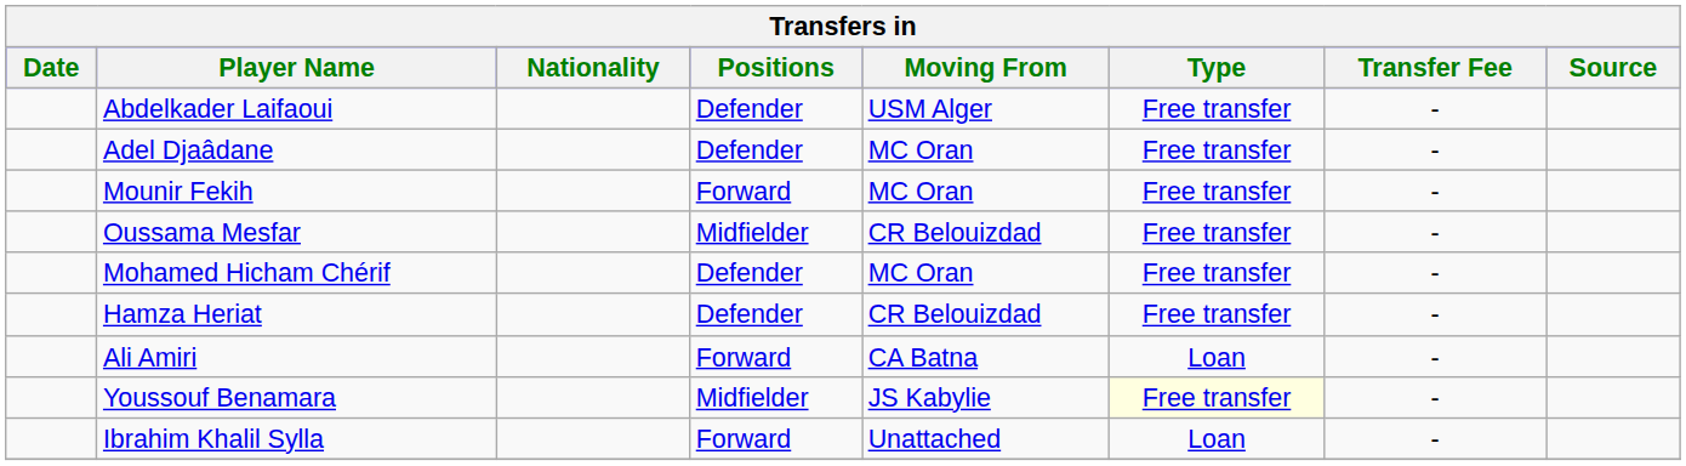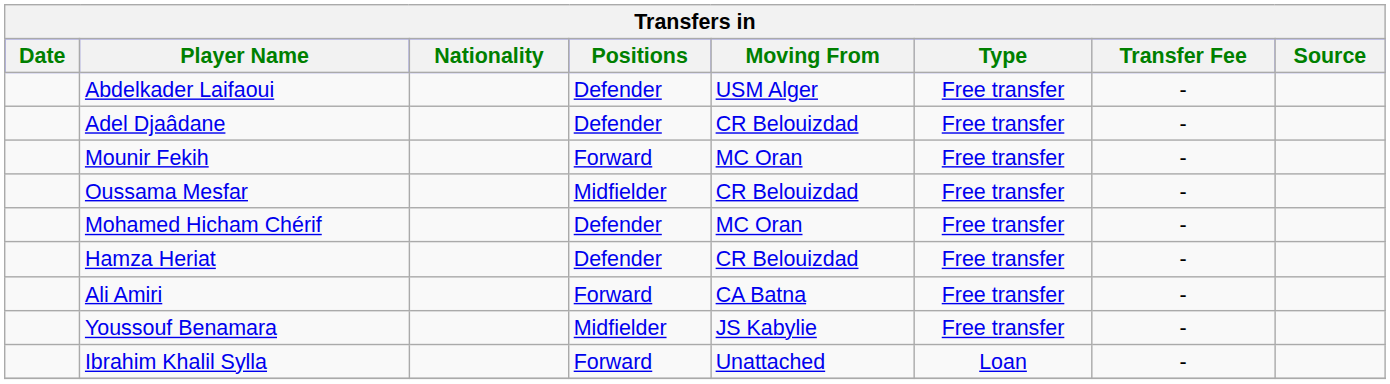Adel Djaâdane | Moving From: MC Oran -> CR Belouizdad
Ali Amiri | Type: Loan -> Free transfer
Youssouf Benamara | Type: lightyellow background -> no background
